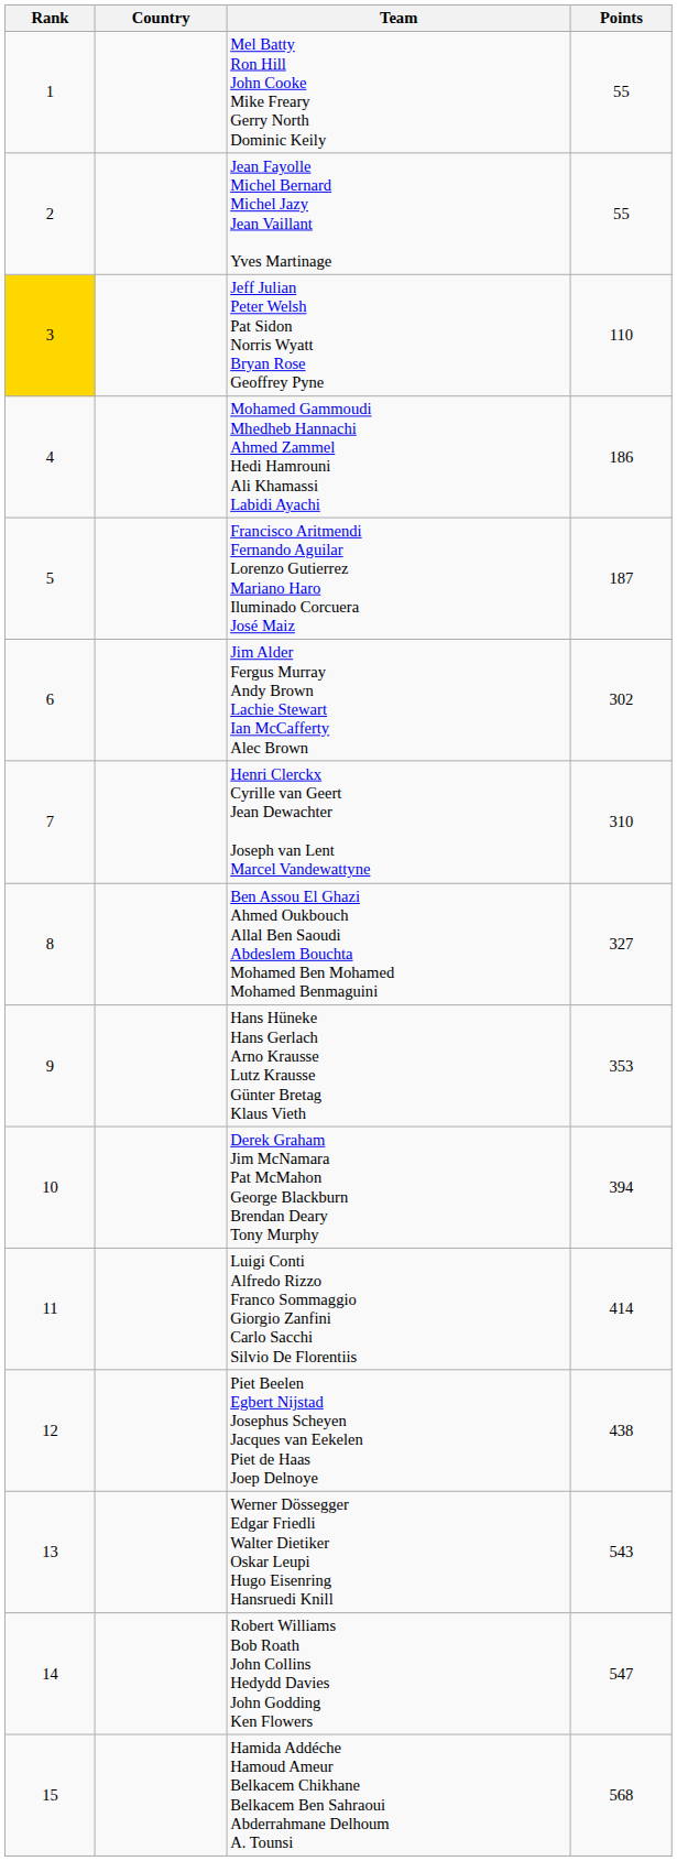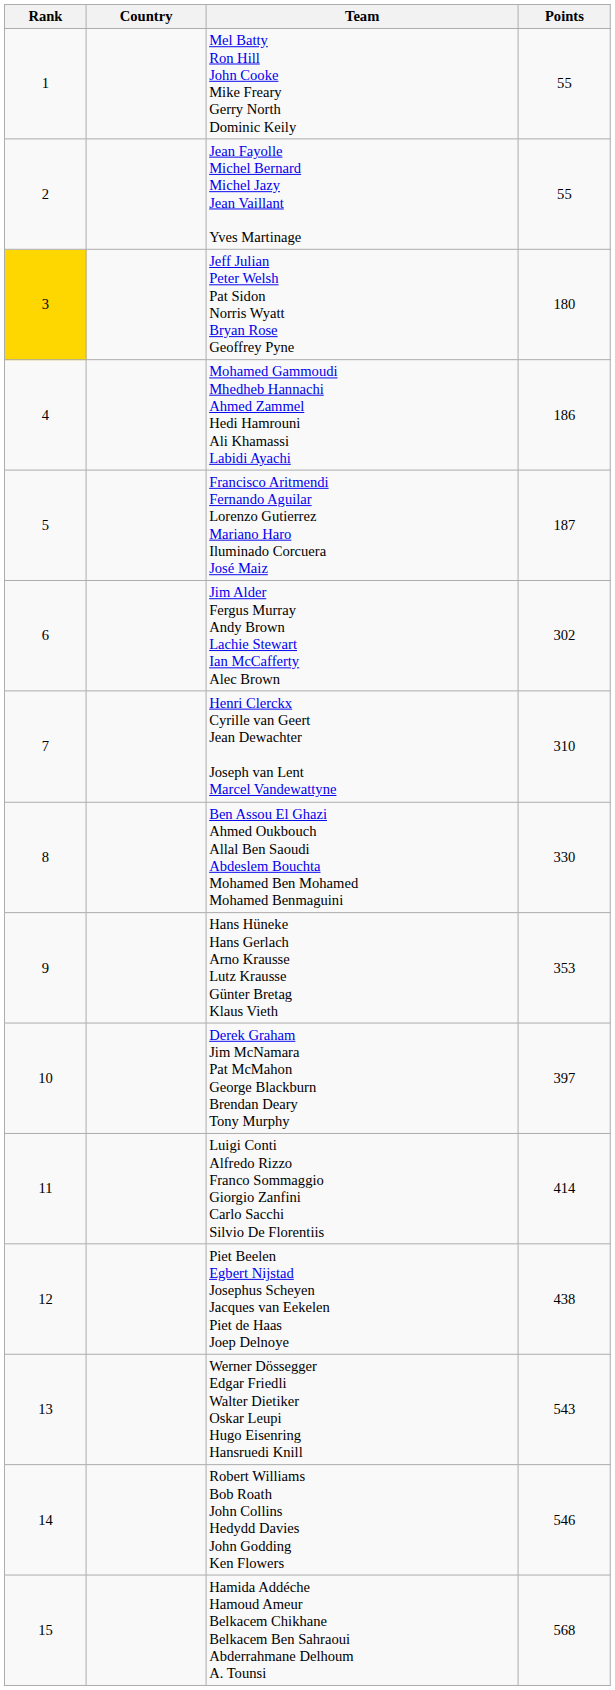row 4 | Points: 110 -> 180
row 9 | Points: 327 -> 330
row 11 | Points: 394 -> 397
row 15 | Points: 547 -> 546
